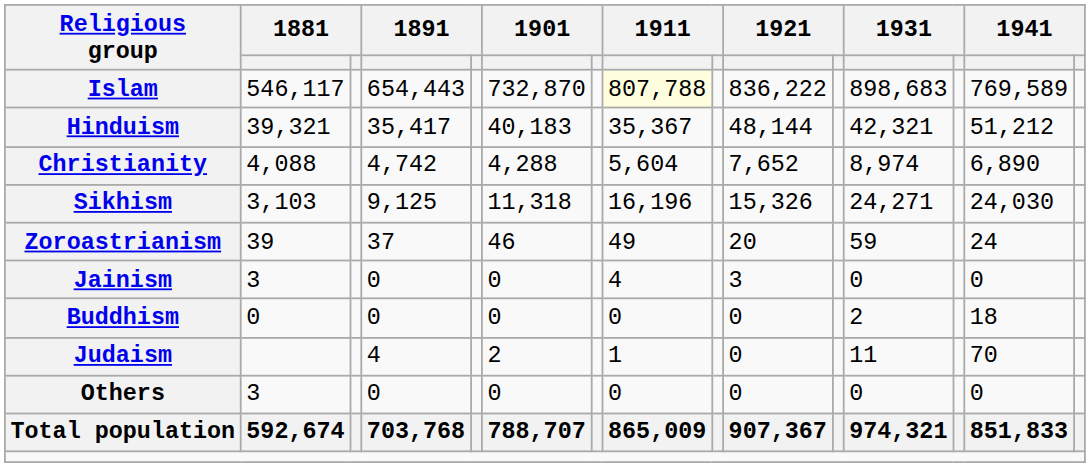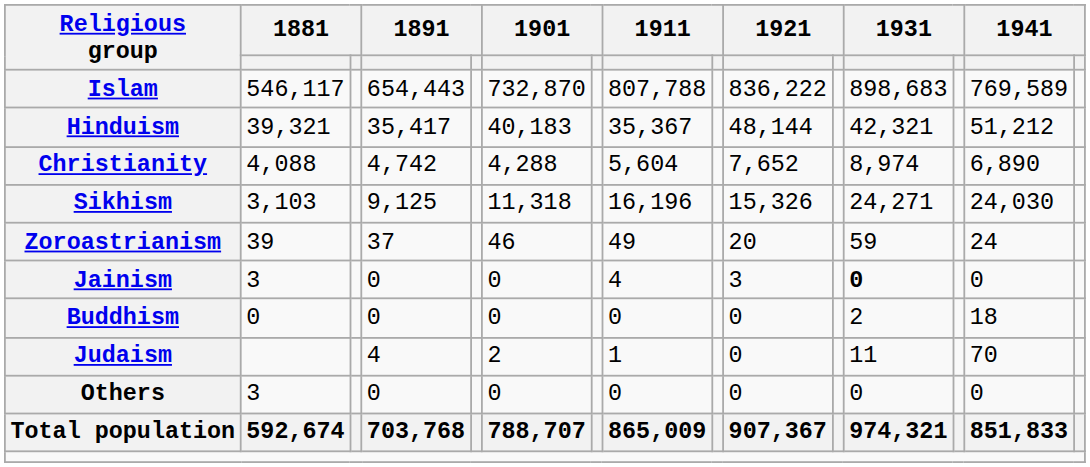Islam | column 8: lightyellow background -> no background
Jainism | column 12: normal -> bold
